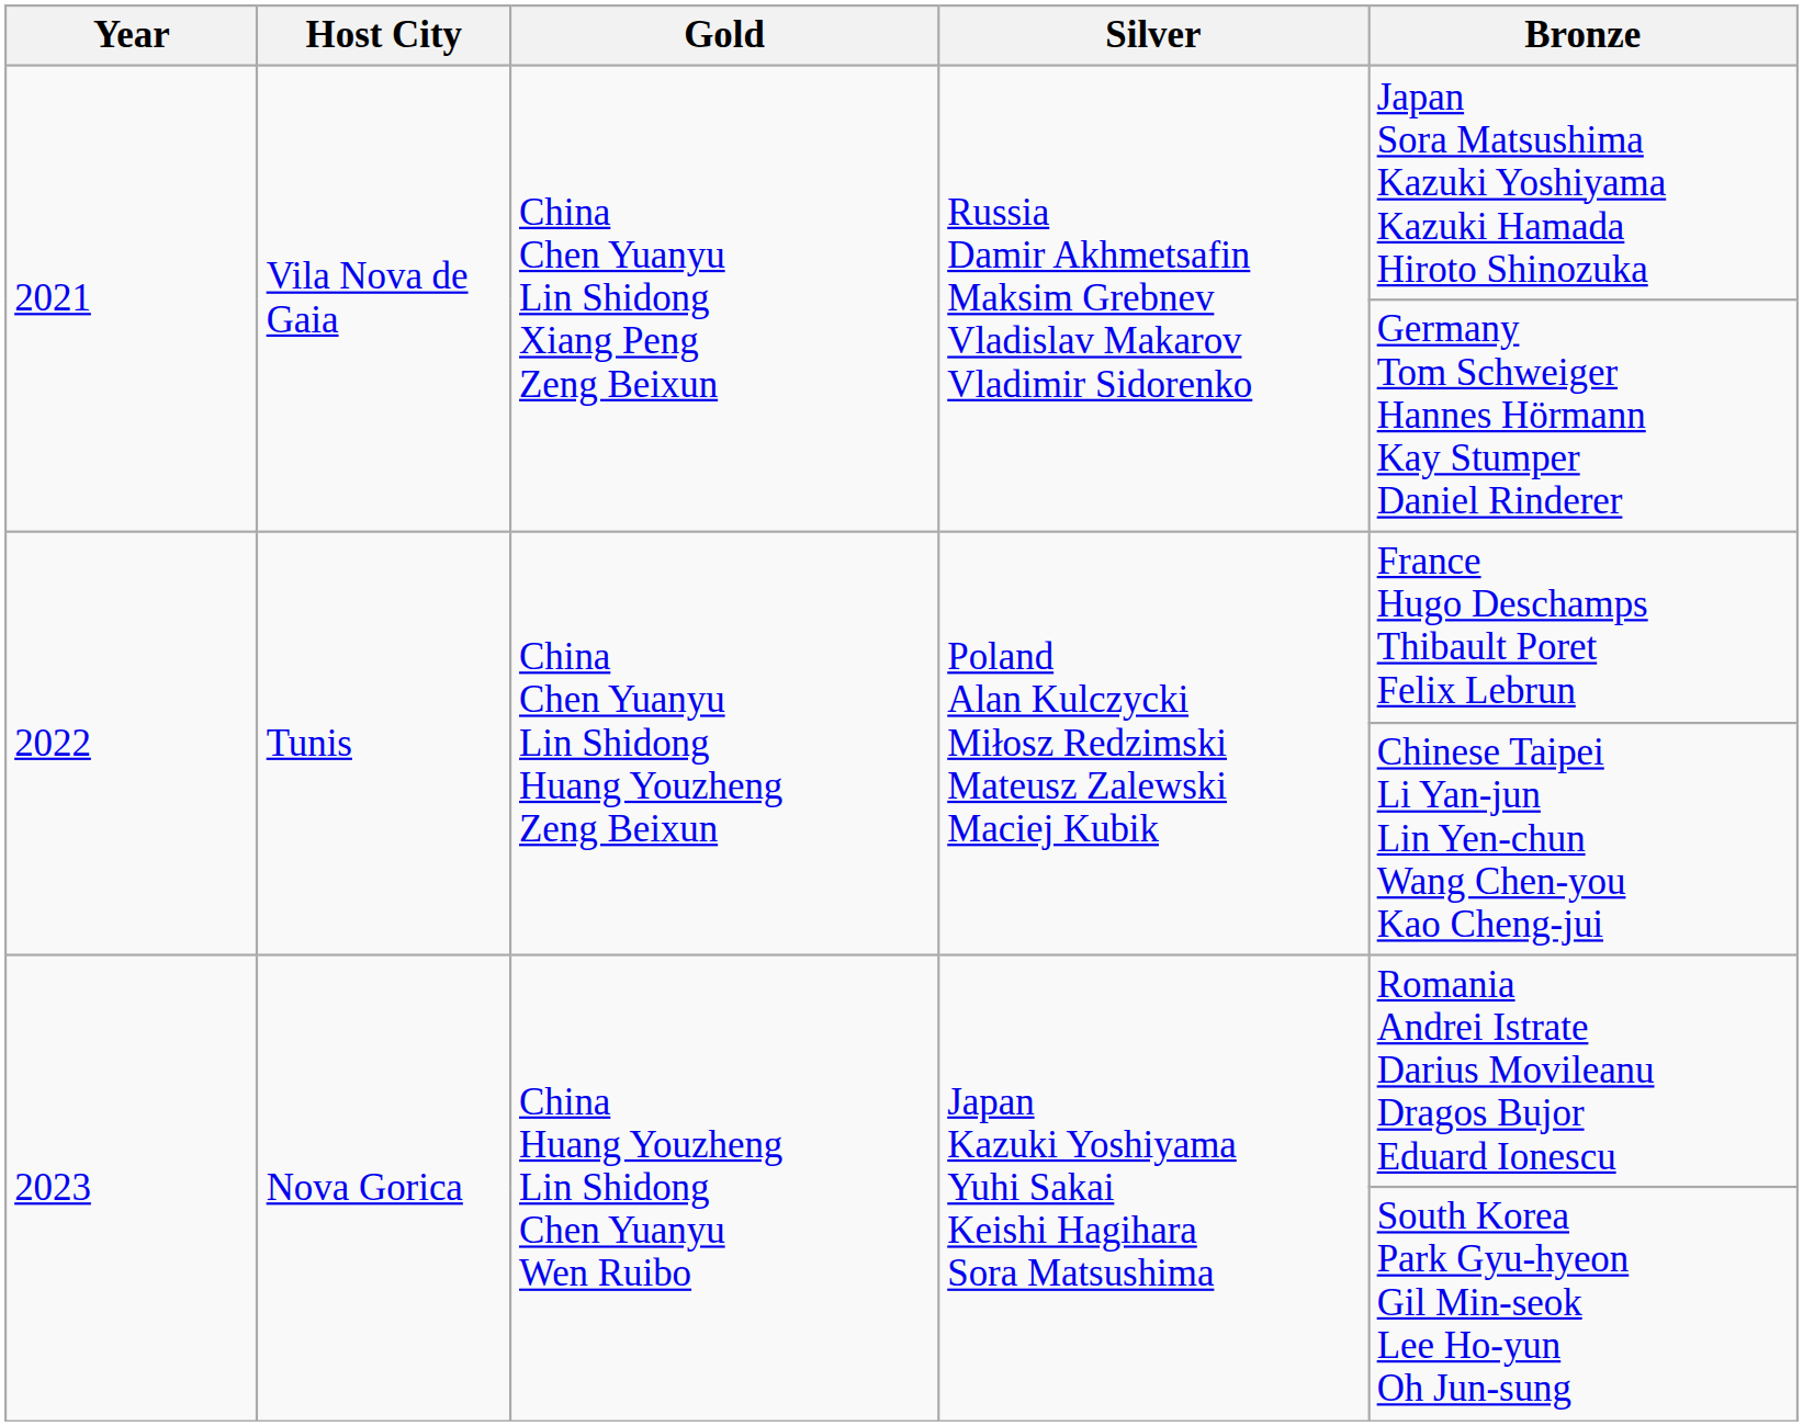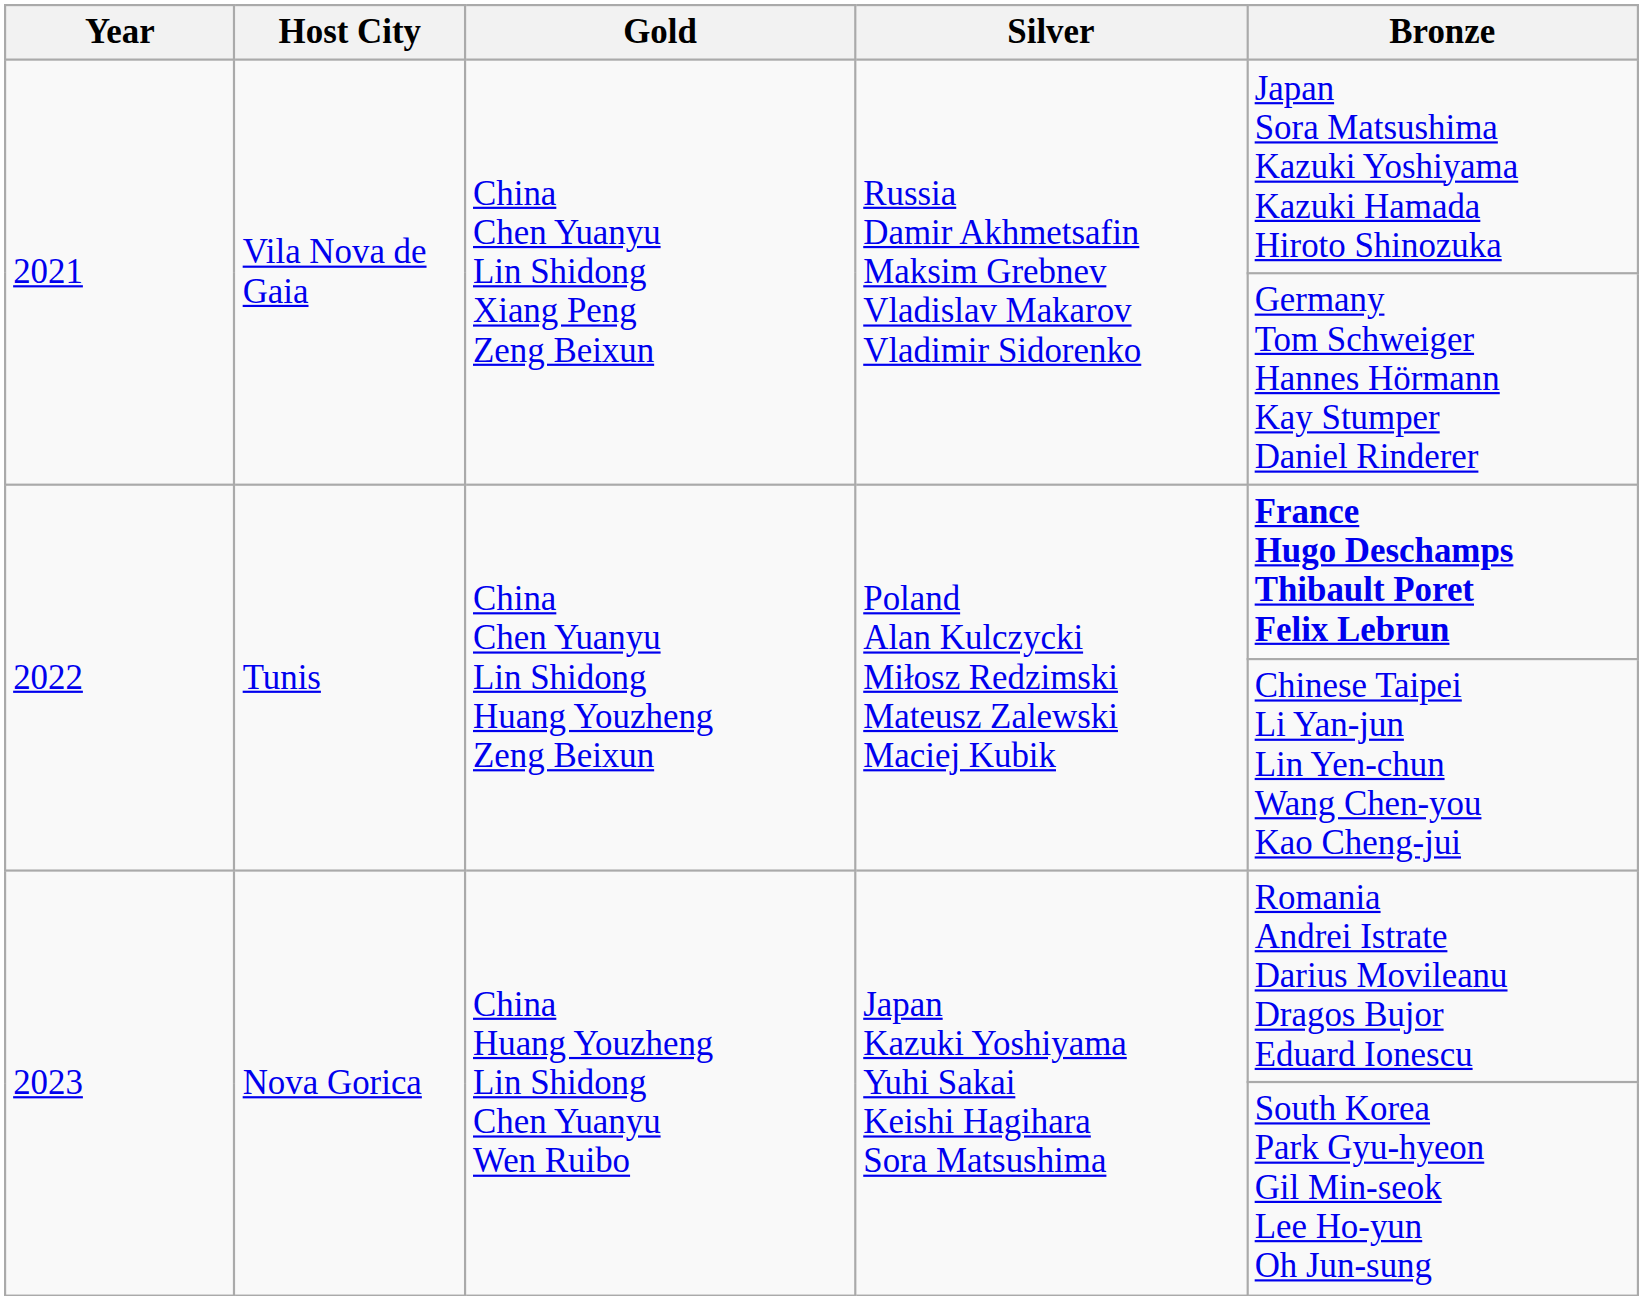row 4 | Bronze: normal -> bold
